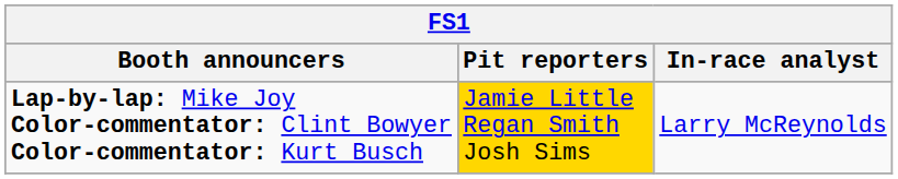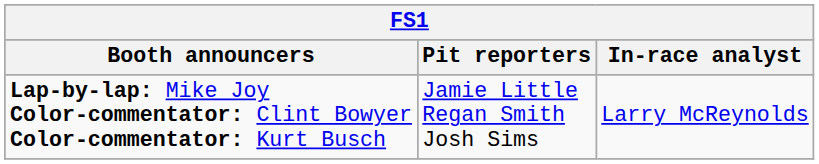row 3 | Pit reporters: gold background -> no background
